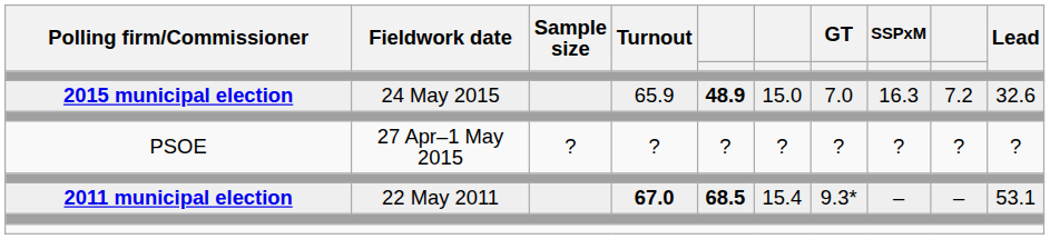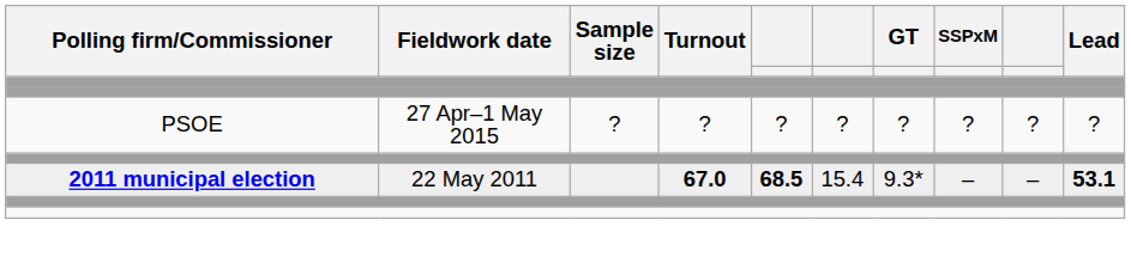- row: 2015 municipal election | 24 May 2015 | 65.9 | 48.9 | 15.0 | 7.0 | 16.3 | 7.2 | 32.6
2011 municipal election | Lead: normal -> bold
